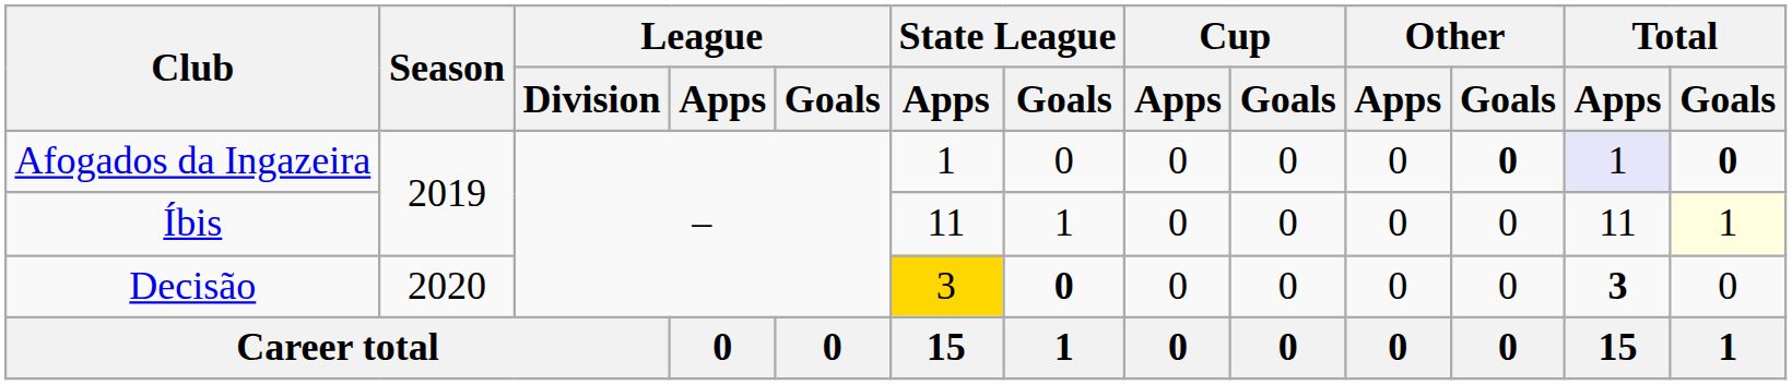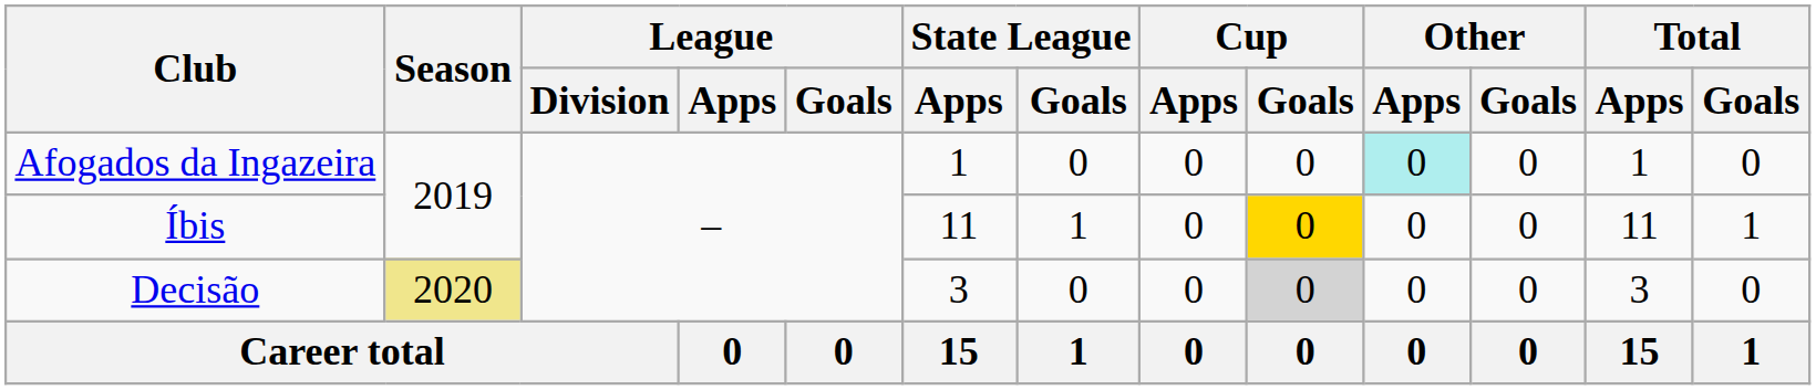Afogados da Ingazeira | Other / Apps: no background -> paleturquoise background
Afogados da Ingazeira | Other / Goals: bold -> normal
Afogados da Ingazeira | Total / Apps: lavender background -> no background
Afogados da Ingazeira | Total / Goals: bold -> normal
Íbis | Cup / Goals: no background -> gold background
Íbis | Total / Goals: lightyellow background -> no background
Decisão | Season: no background -> khaki background
Decisão | State League / Apps: gold background -> no background
Decisão | State League / Goals: bold -> normal
Decisão | Cup / Goals: no background -> lightgrey background
Decisão | Total / Apps: bold -> normal
